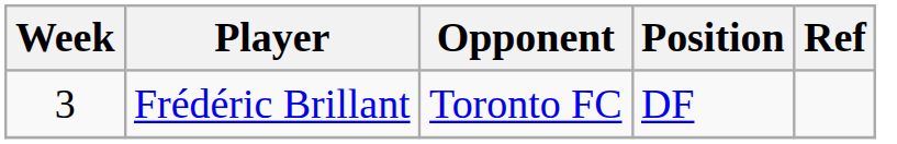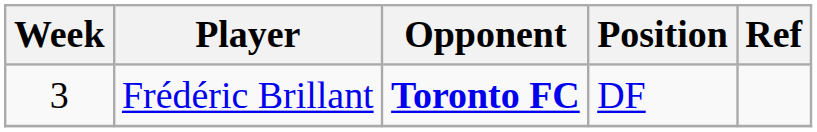Frédéric Brillant | Opponent: normal -> bold
